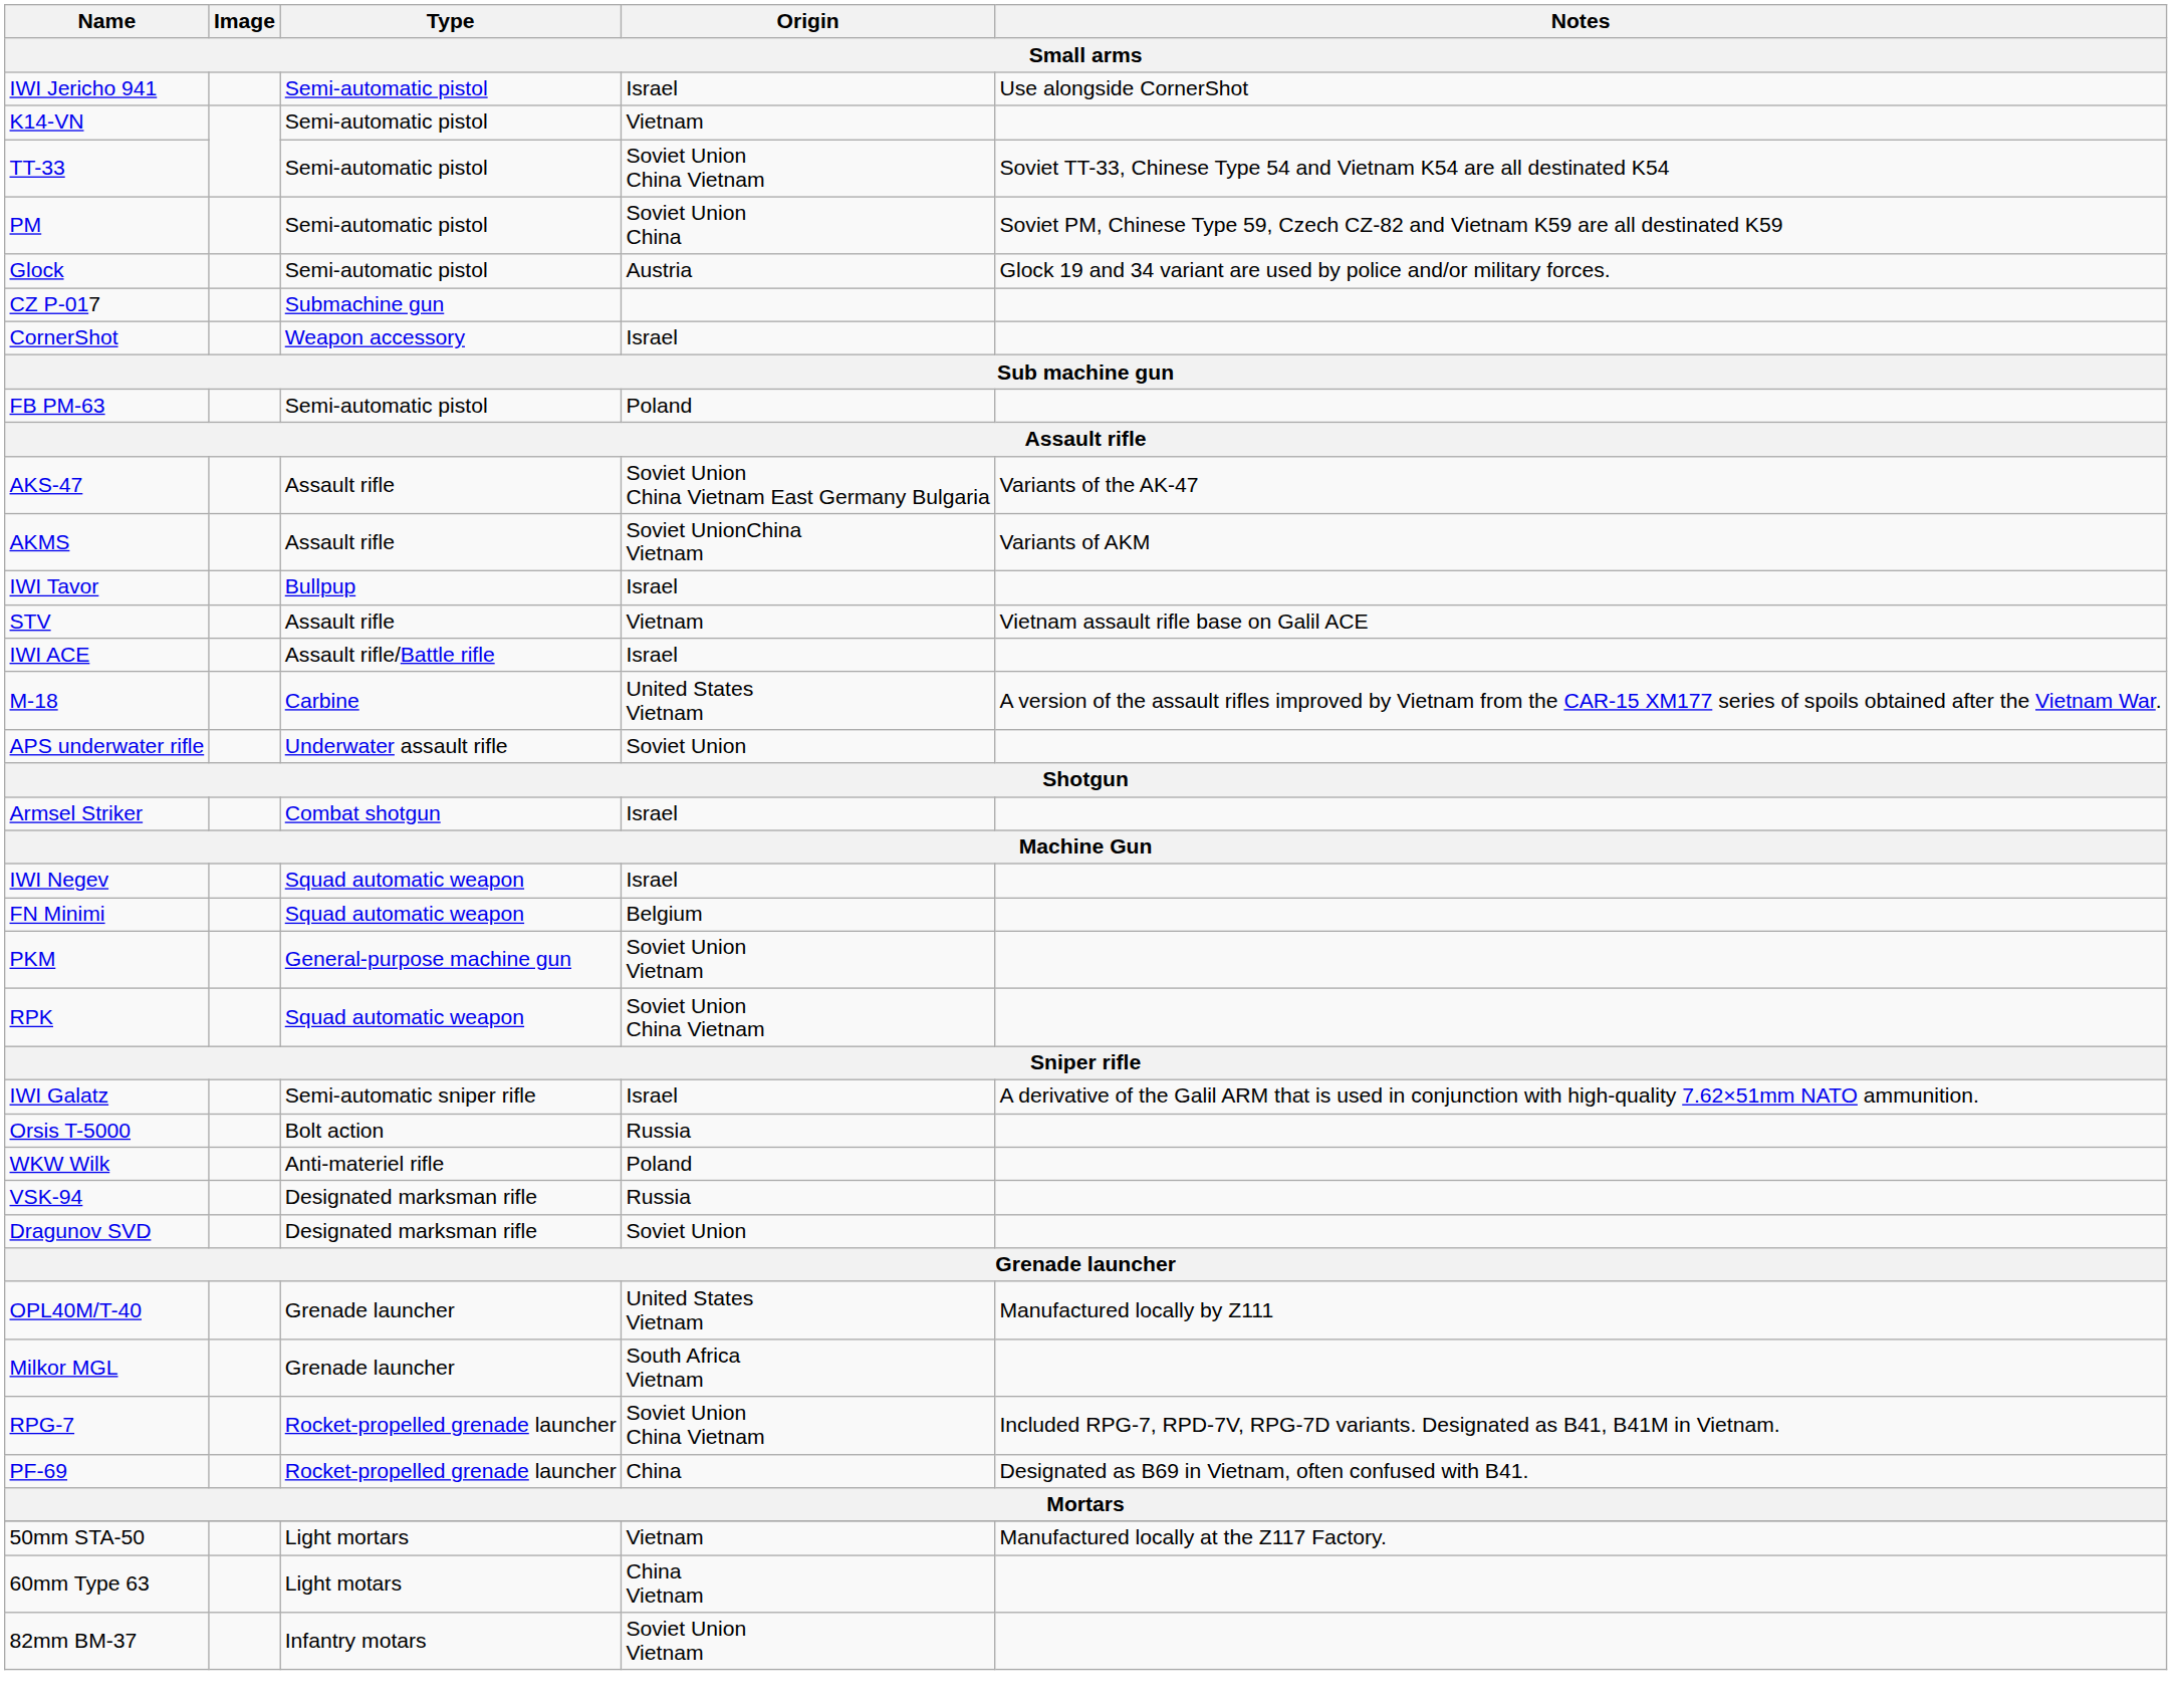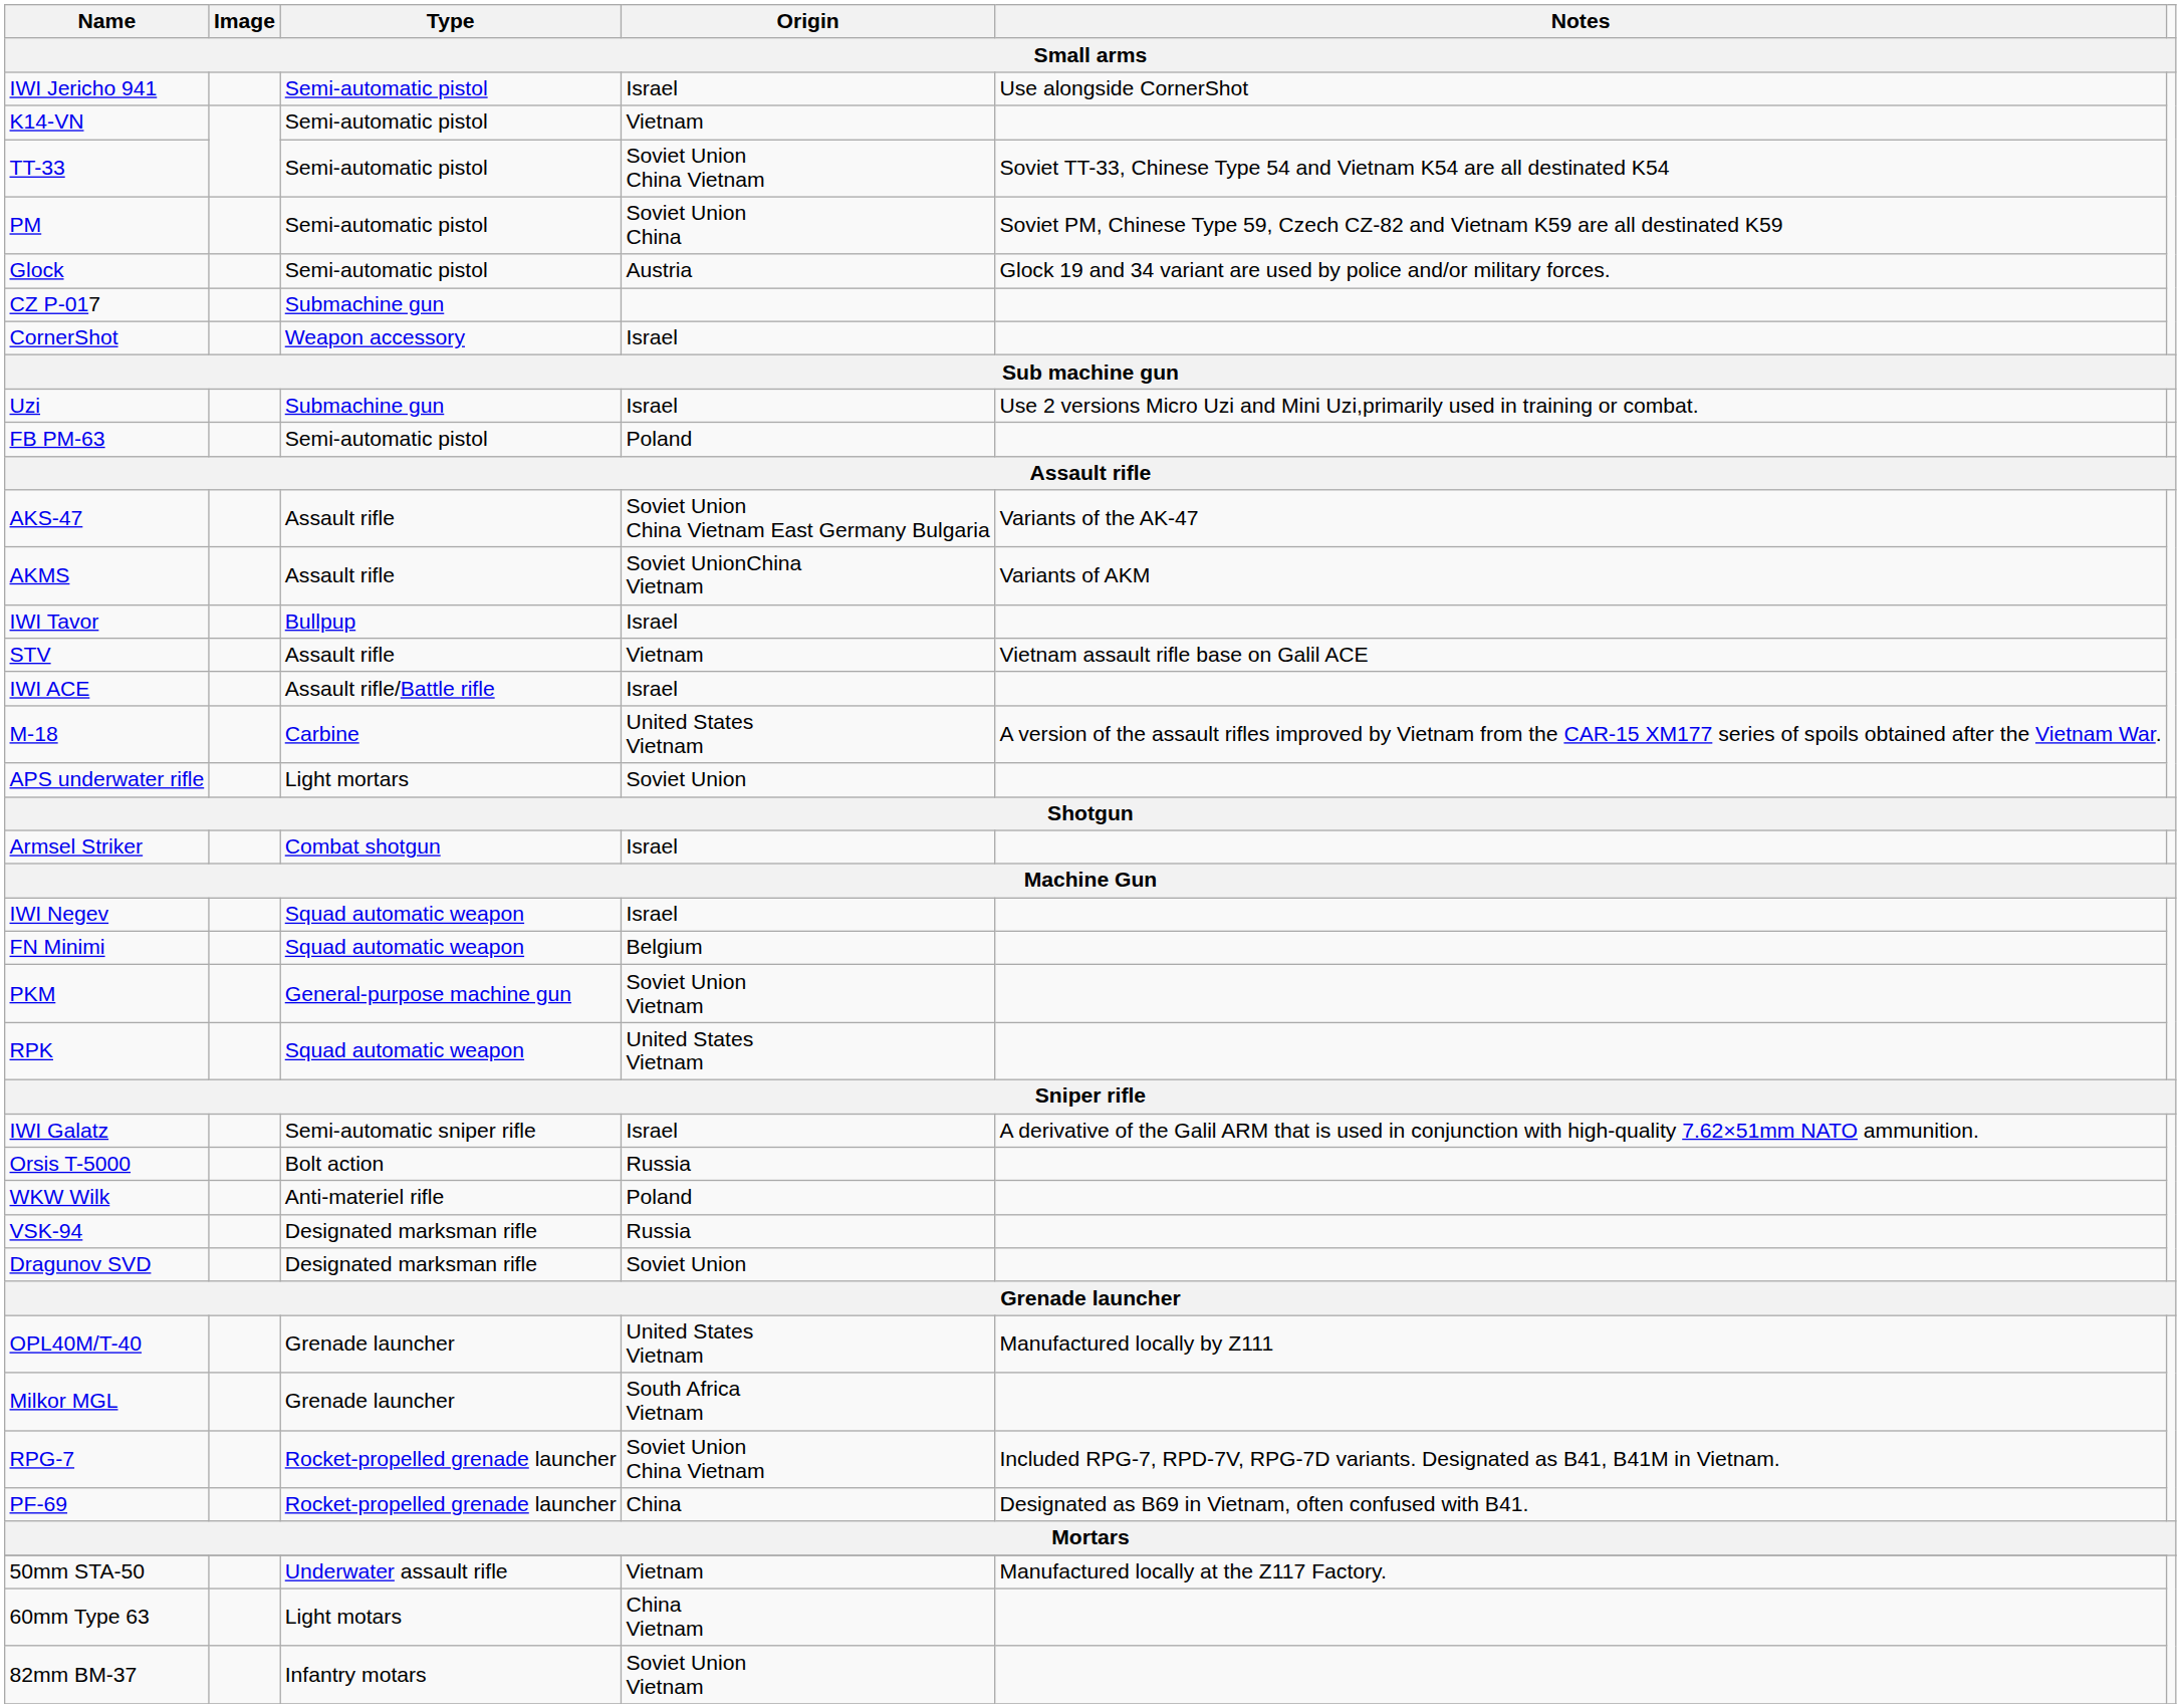+ row: Uzi | Submachine gun | Israel | Use 2 versions Micro Uzi and Mini Uzi,primarily used in training or combat.
APS underwater rifle | Type: Underwater assault rifle -> Light mortars
RPK | Origin: Soviet Union China Vietnam -> United States Vietnam
50mm STA-50 | Type: Light mortars -> Underwater assault rifle
